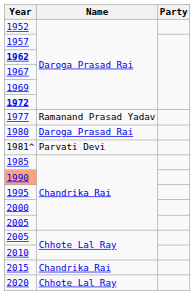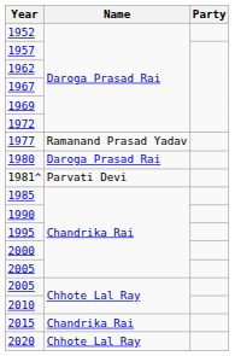1962 | Year: bold -> normal
1972 | Year: bold -> normal
1990 | Year: lightsalmon background -> no background
